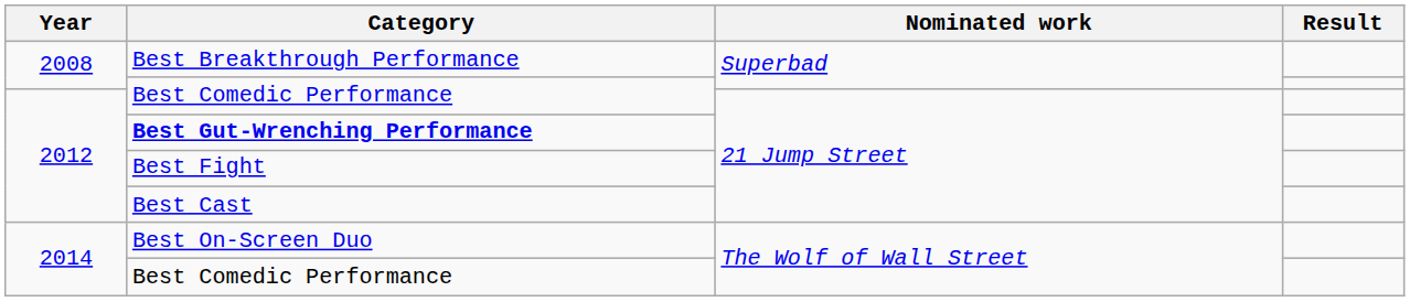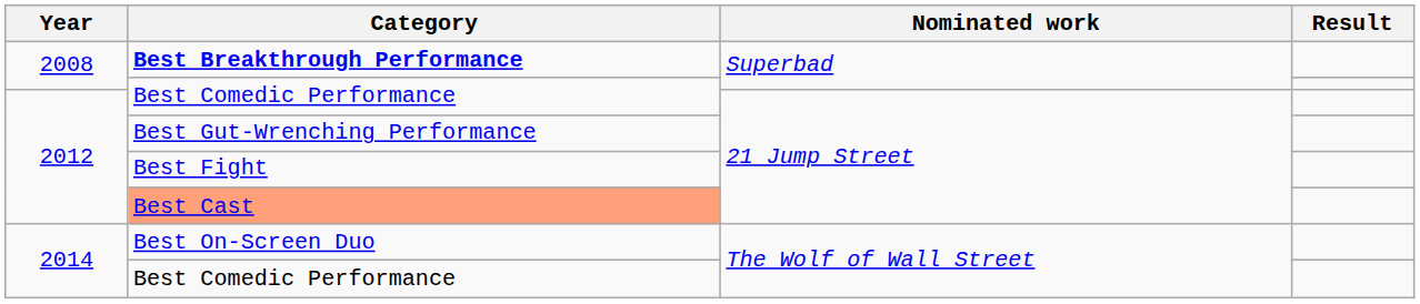Best Breakthrough Performance | Category: normal -> bold
Best Gut-Wrenching Performance | Category: bold -> normal
Best Cast | Category: no background -> lightsalmon background
